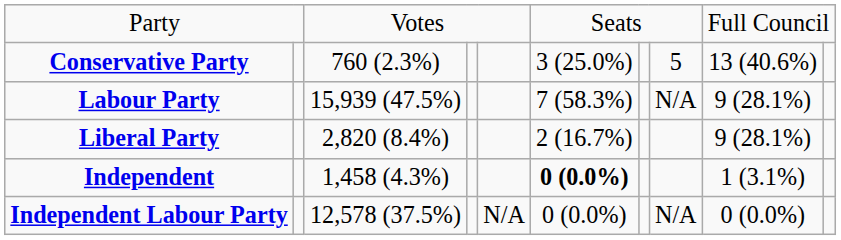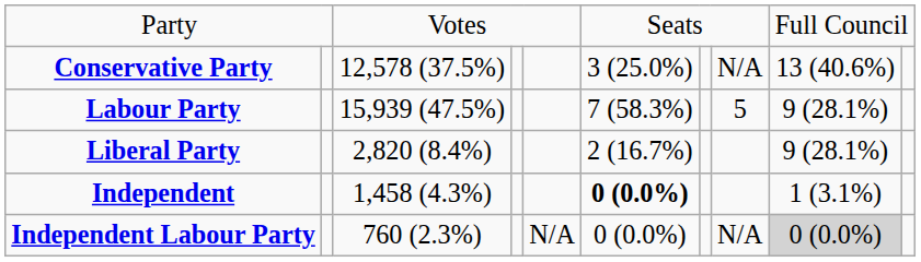Conservative Party | column 3: 760 (2.3%) -> 12,578 (37.5%)
Conservative Party | column 8: 5 -> N/A
Labour Party | column 8: N/A -> 5
Independent Labour Party | column 3: 12,578 (37.5%) -> 760 (2.3%)
Independent Labour Party | column 9: no background -> lightgrey background
